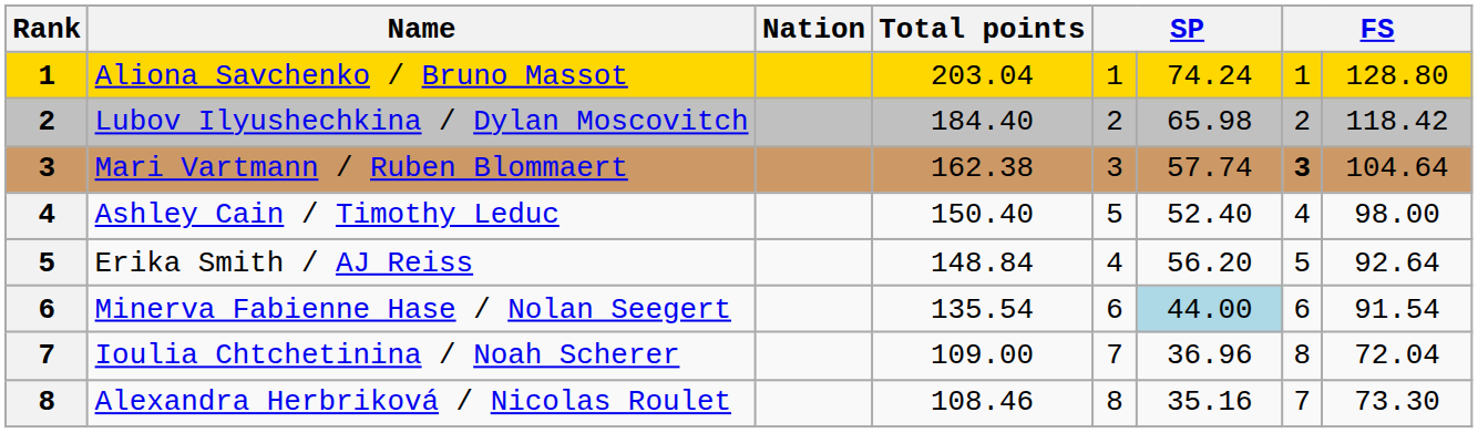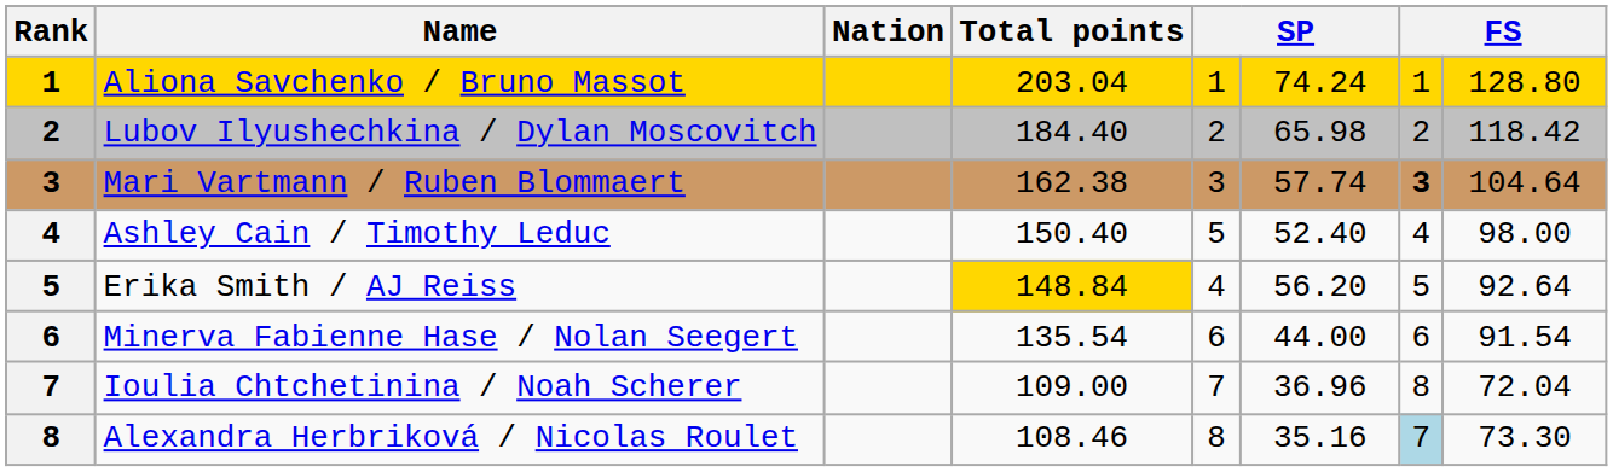Erika Smith / AJ Reiss | Total points: no background -> gold background
Minerva Fabienne Hase / Nolan Seegert | column 6: lightblue background -> no background
Alexandra Herbriková / Nicolas Roulet | column 7: no background -> lightblue background
